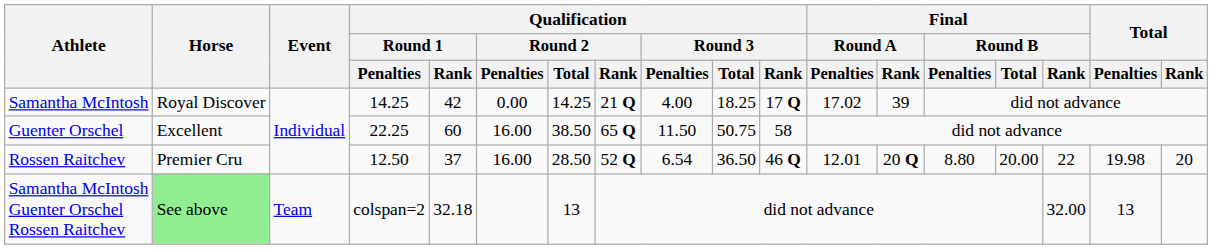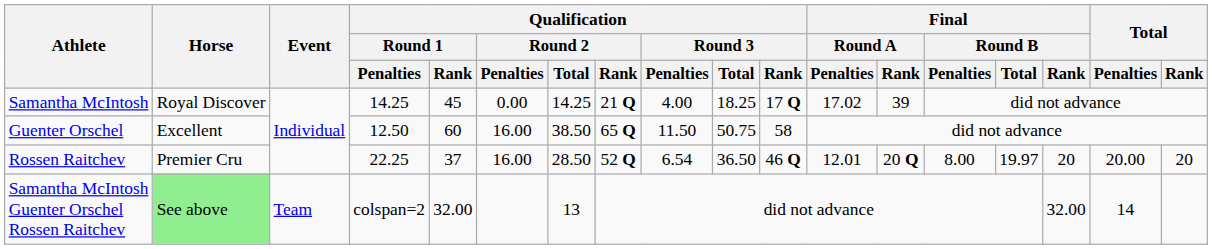Samantha McIntosh | Qualification / Round 1 / Rank: 42 -> 45
Guenter Orschel | Qualification / Round 1 / Penalties: 22.25 -> 12.50
Rossen Raitchev | Qualification / Round 1 / Penalties: 12.50 -> 22.25
Rossen Raitchev | Final / Round B / Penalties: 8.80 -> 8.00
Rossen Raitchev | Final / Round B / Total: 20.00 -> 19.97
Rossen Raitchev | Final / Round B / Rank: 22 -> 20
Rossen Raitchev | Total / Penalties: 19.98 -> 20.00
Samantha McIntosh Guenter Orschel Rossen Raitchev | Qualification / Round 1 / Rank: 32.18 -> 32.00
Samantha McIntosh Guenter Orschel Rossen Raitchev | Total / Penalties: 13 -> 14
